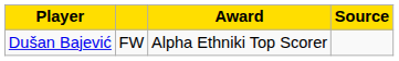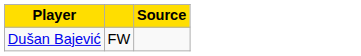- column: Award | Alpha Ethniki Top Scorer
